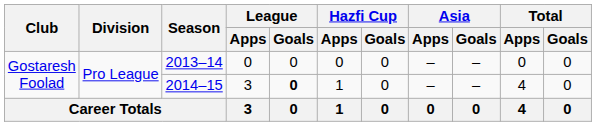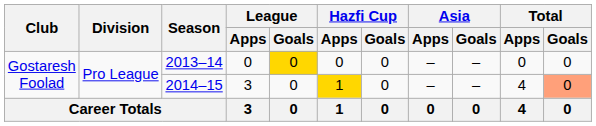2013–14 | League / Goals: no background -> gold background
2014–15 | League / Goals: bold -> normal
2014–15 | Hazfi Cup / Apps: no background -> gold background
2014–15 | Total / Goals: no background -> lightsalmon background
